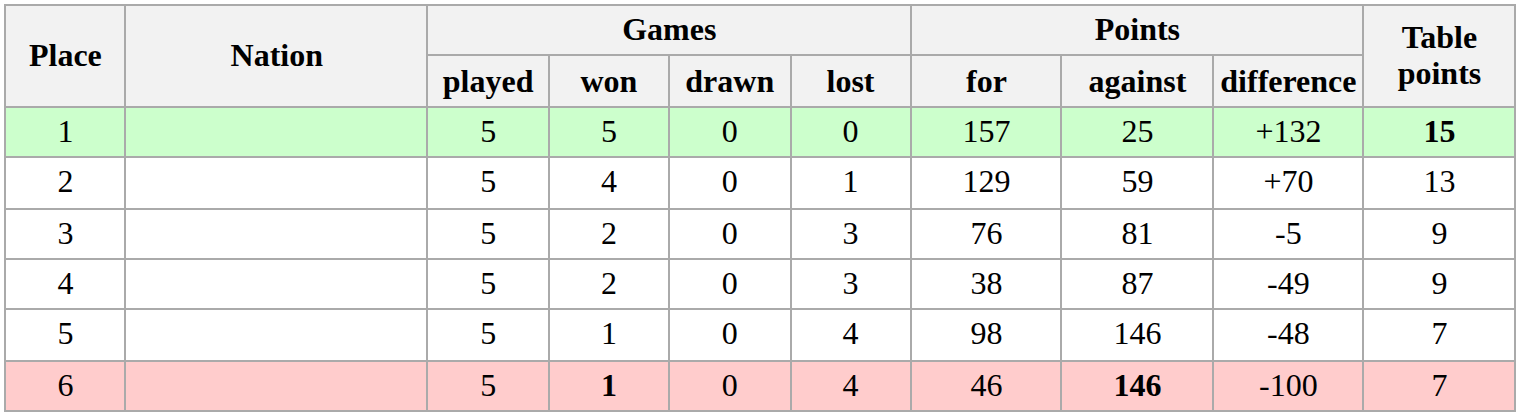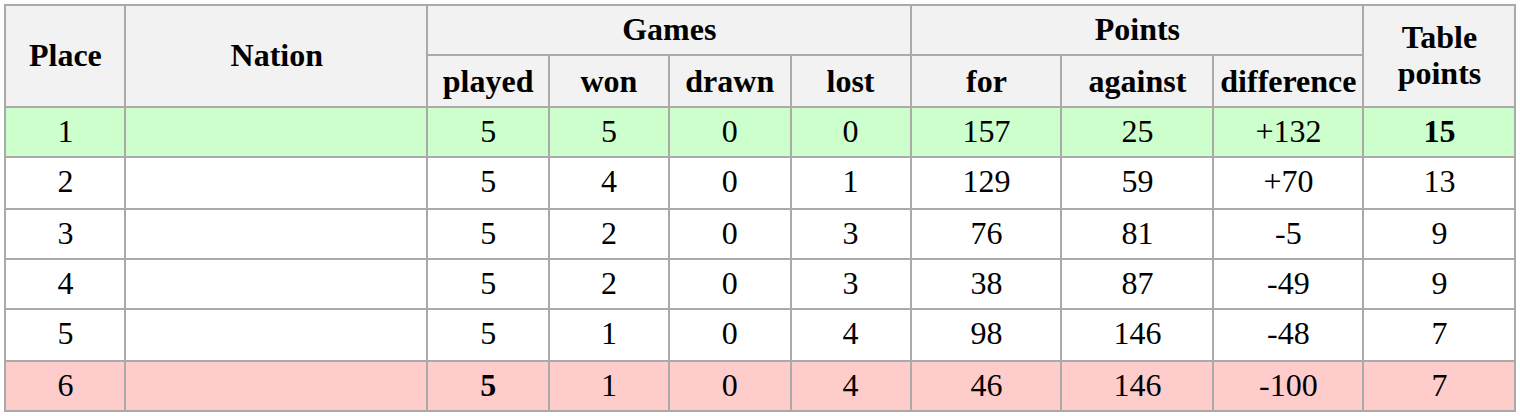6 | Games / played: normal -> bold
6 | Games / won: bold -> normal
6 | Points / against: bold -> normal
